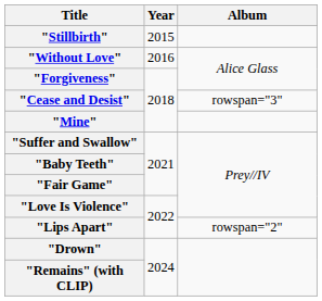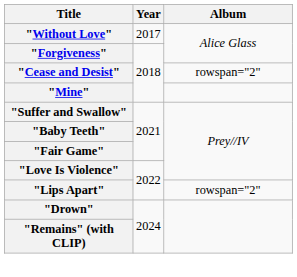- row: "Stillbirth" | 2015
"Without Love" | Year: 2016 -> 2017
"Cease and Desist" | Album: rowspan="3" -> rowspan="2"
